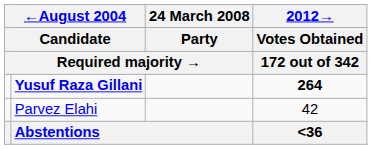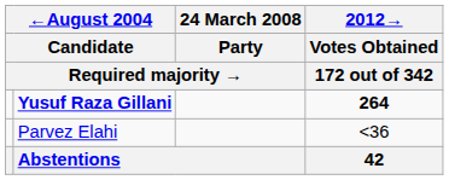Parvez Elahi | 2012→ / Votes Obtained / 172 out of 342: 42 -> <36
Abstentions | 2012→ / Votes Obtained / 172 out of 342: <36 -> 42
